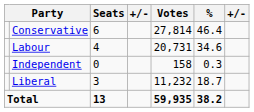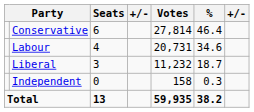rows swapped: Liberal <-> Independent
